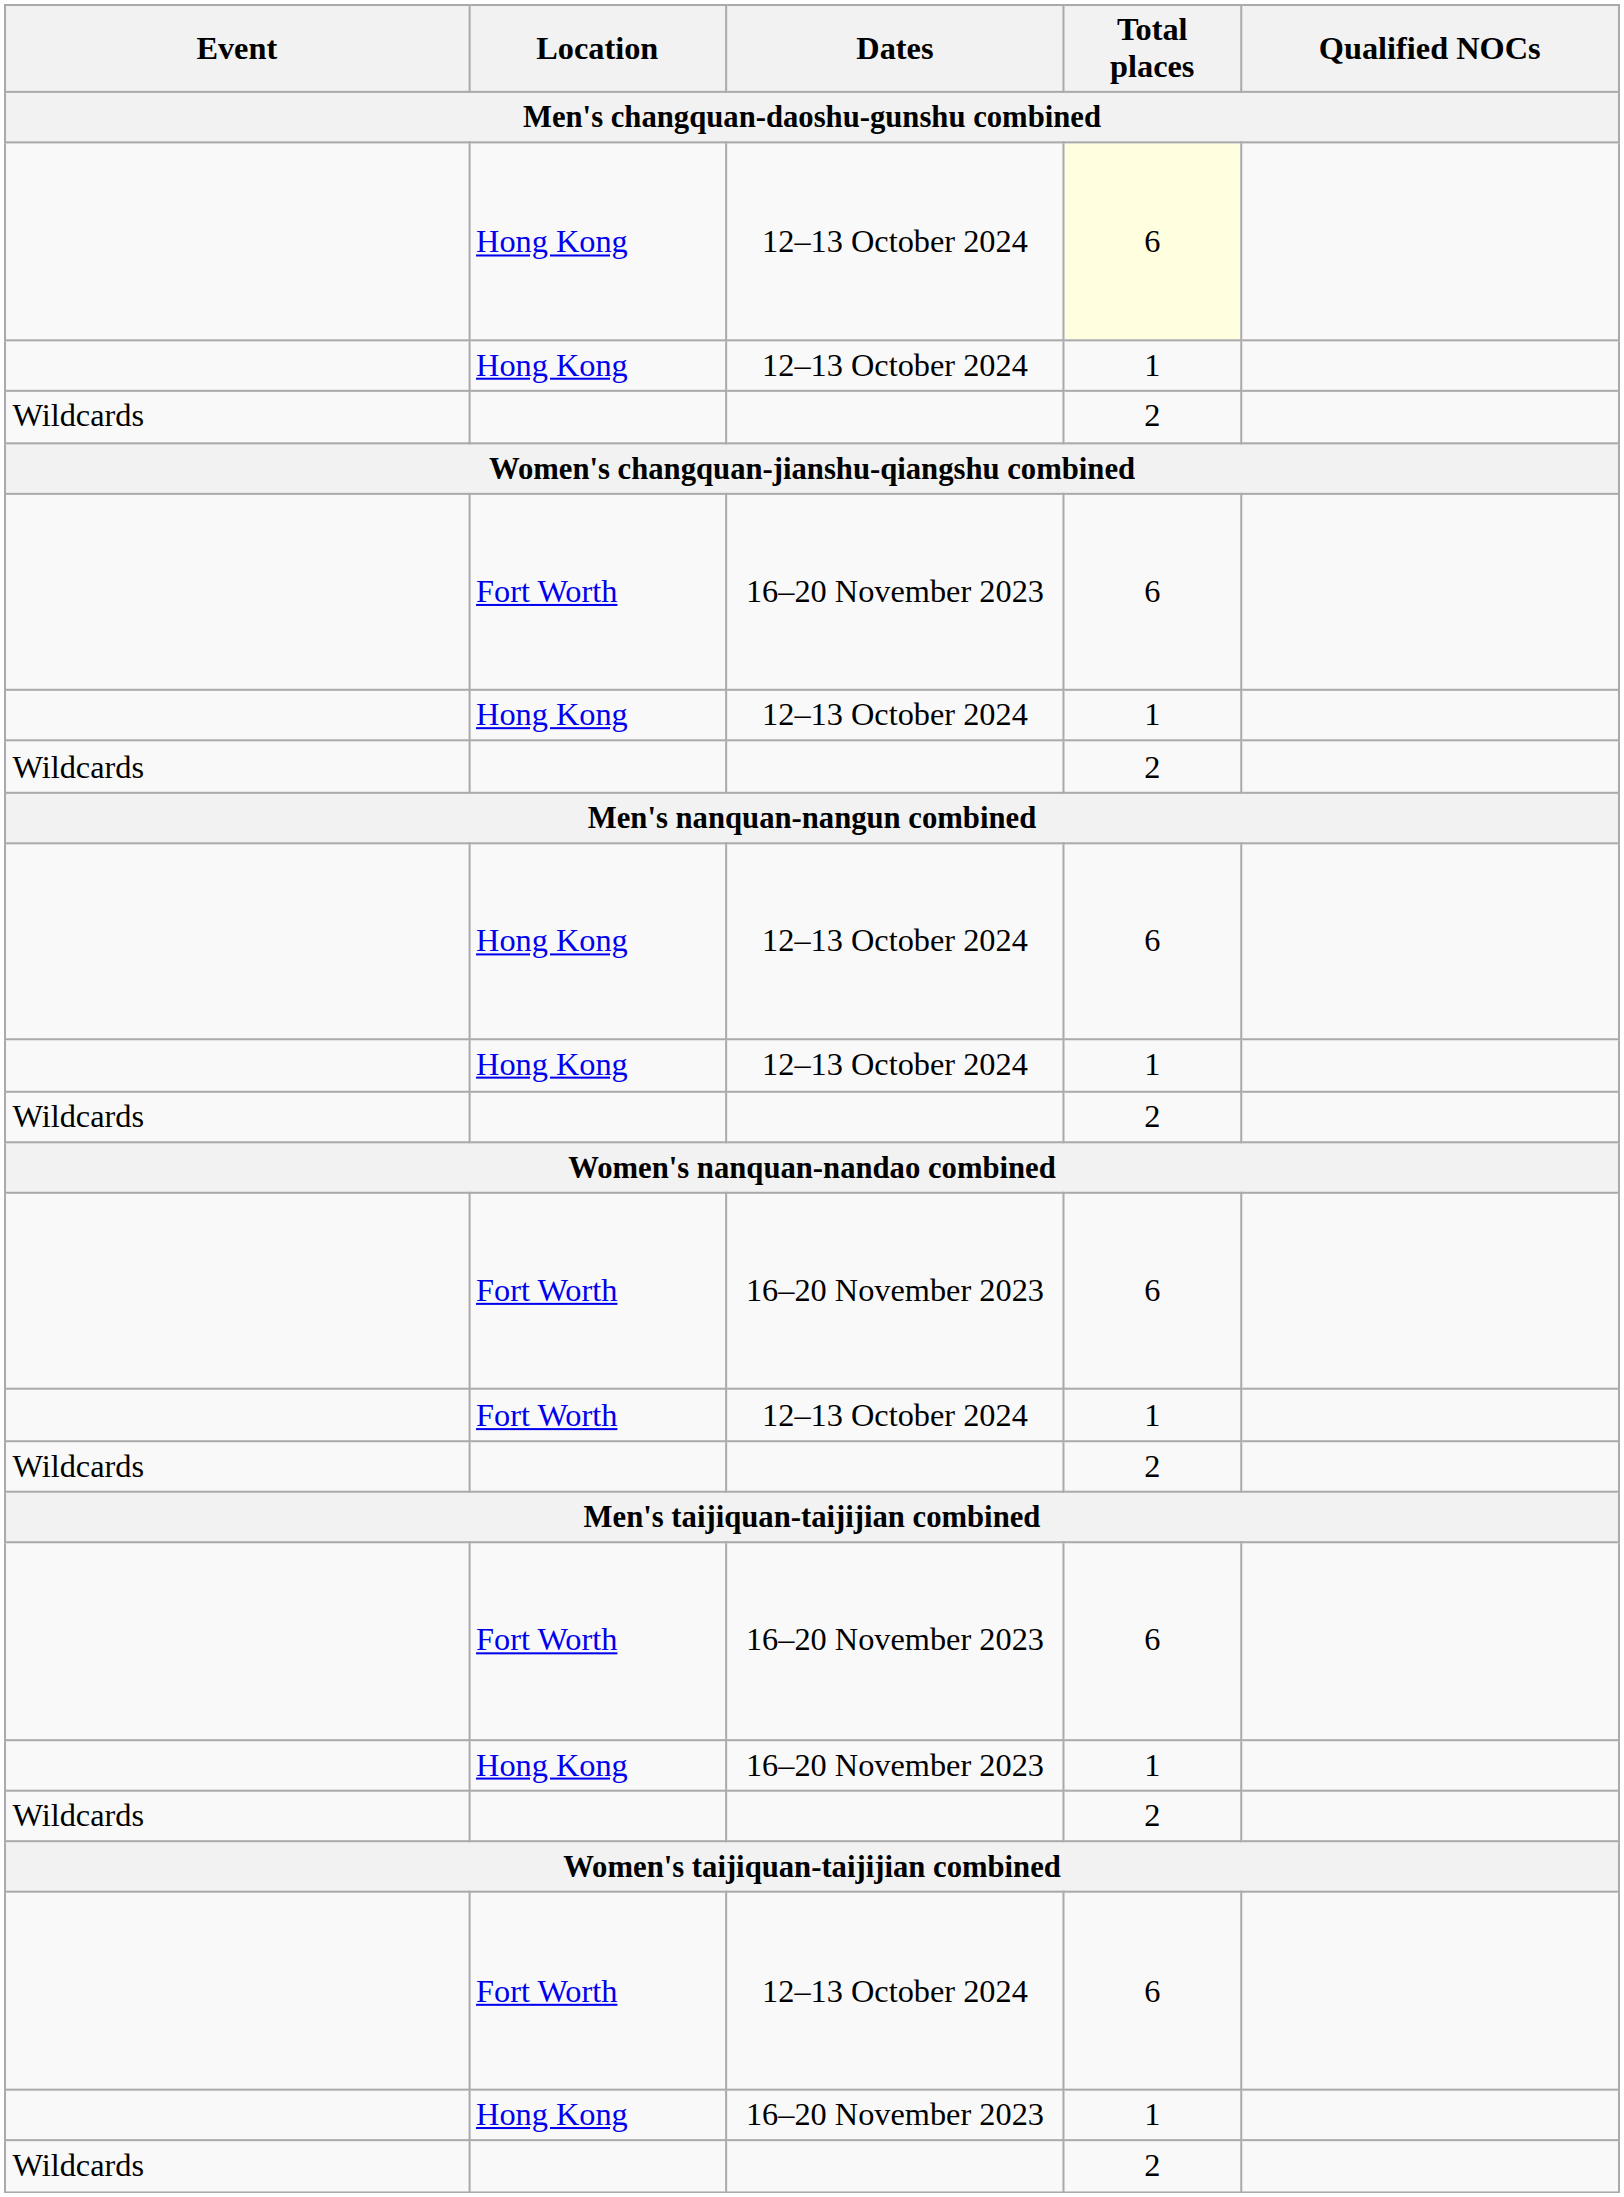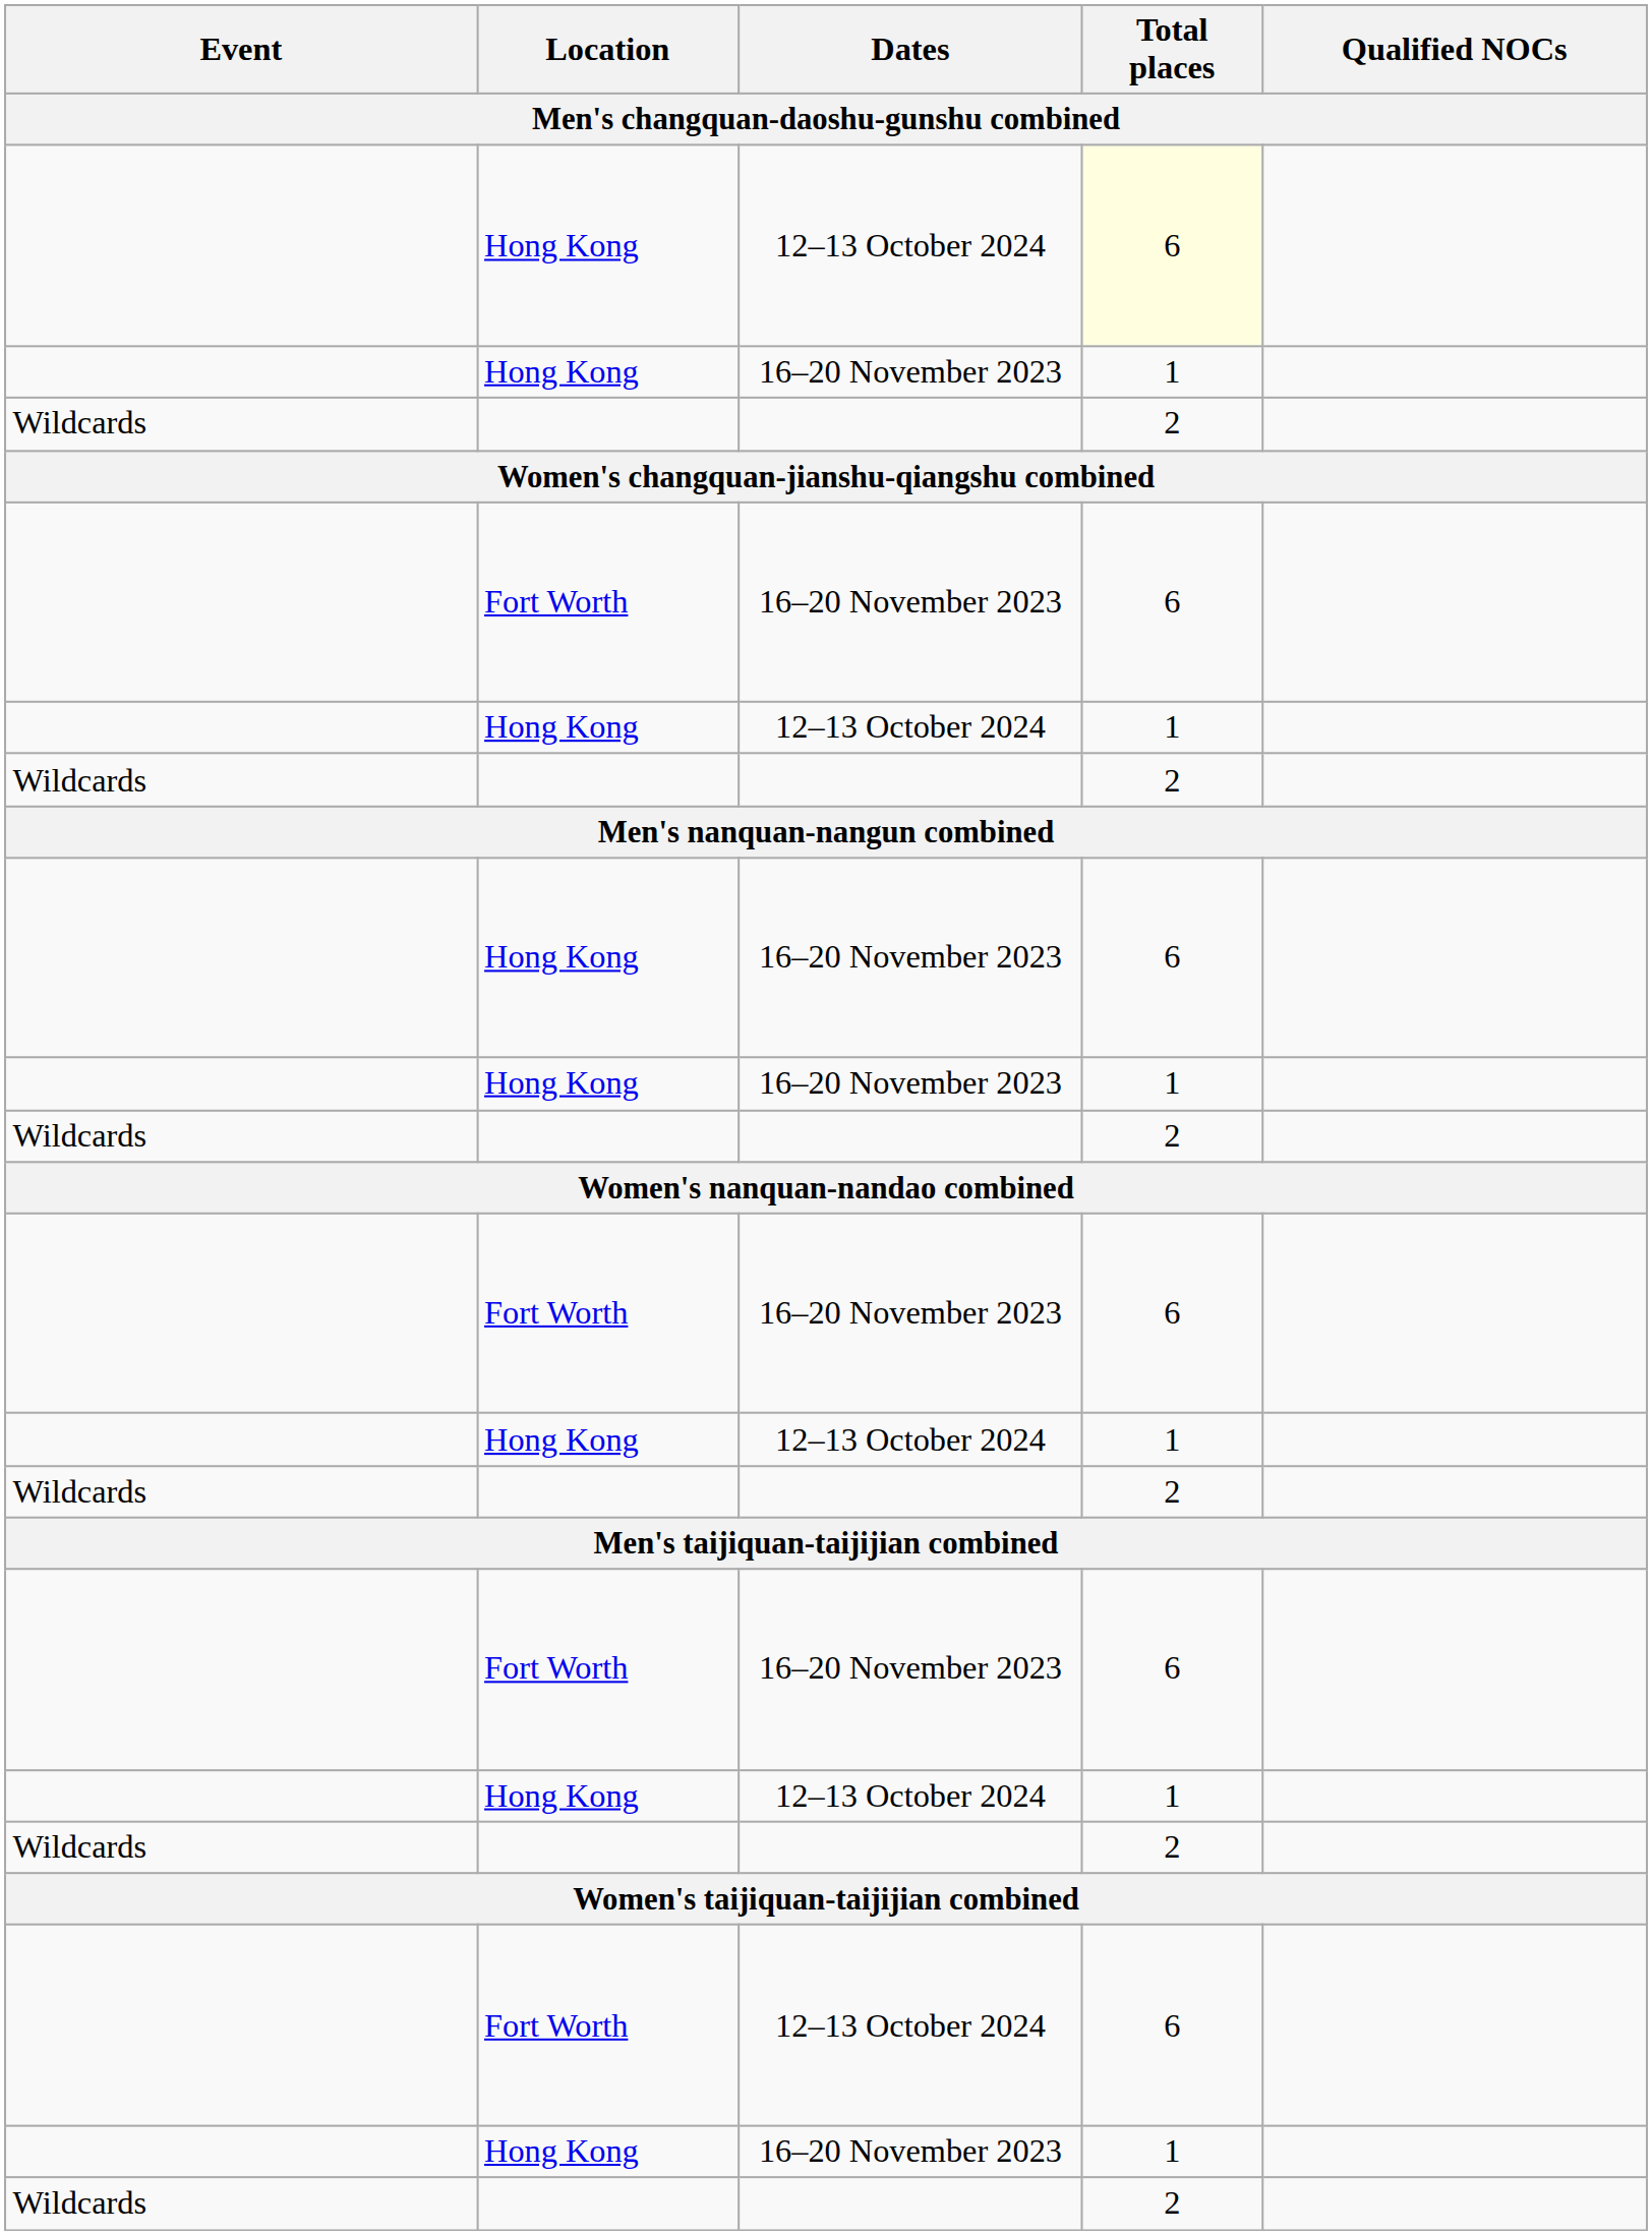row 4 | Dates: 12–13 October 2024 -> 16–20 November 2023
row 11 | Dates: 12–13 October 2024 -> 16–20 November 2023
row 12 | Dates: 12–13 October 2024 -> 16–20 November 2023
row 16 | Location: Fort Worth -> Hong Kong
row 20 | Dates: 16–20 November 2023 -> 12–13 October 2024
